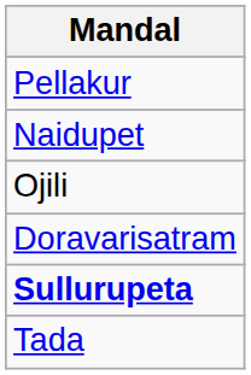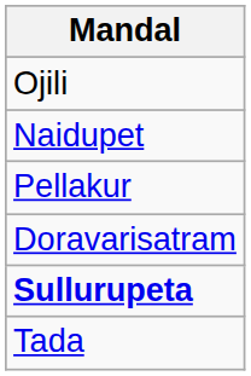row 2 | column 1: Pellakur -> Ojili
row 4 | column 1: Ojili -> Pellakur
